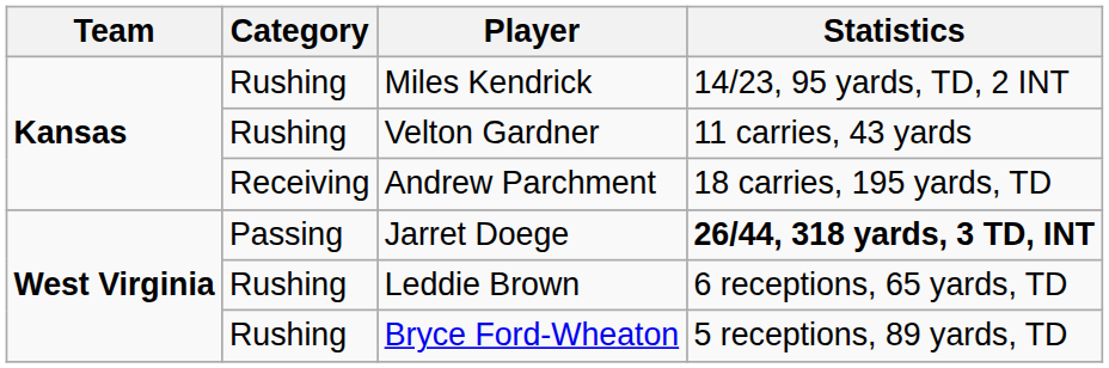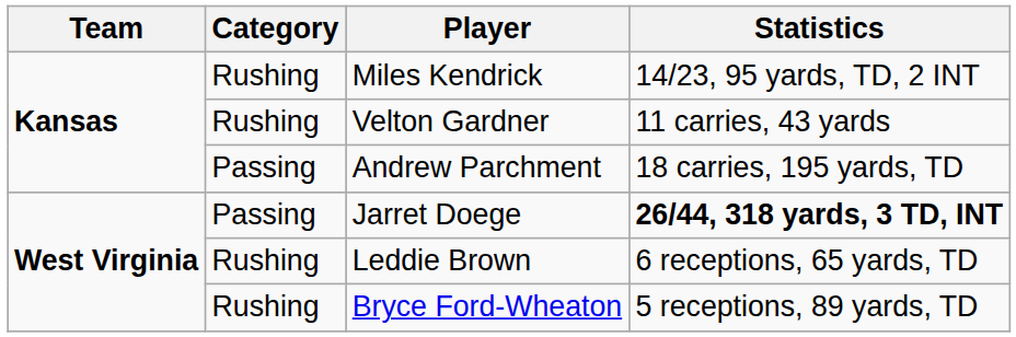Andrew Parchment | Category: Receiving -> Passing
